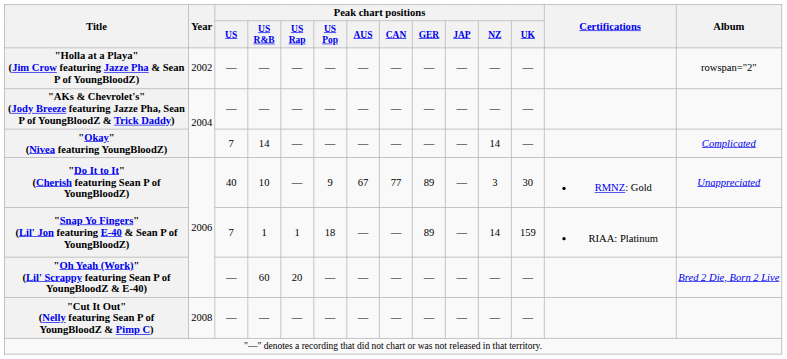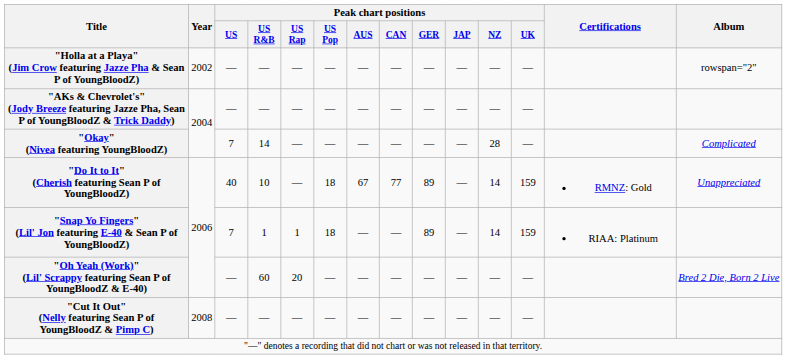"Okay" (Nivea featuring YoungBloodZ) | Peak chart positions / NZ: 14 -> 28
"Do It to It" (Cherish featuring Sean P of YoungBloodZ) | Peak chart positions / US Pop: 9 -> 18
"Do It to It" (Cherish featuring Sean P of YoungBloodZ) | Peak chart positions / NZ: 3 -> 14
"Do It to It" (Cherish featuring Sean P of YoungBloodZ) | Peak chart positions / UK: 30 -> 159
